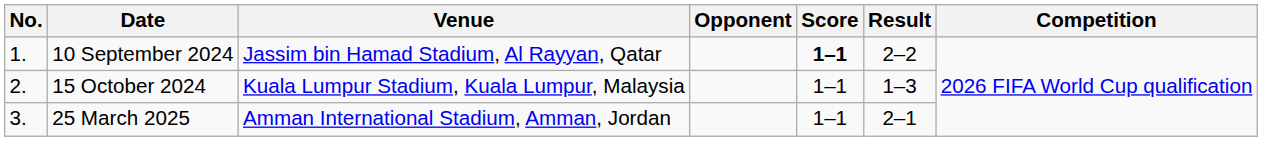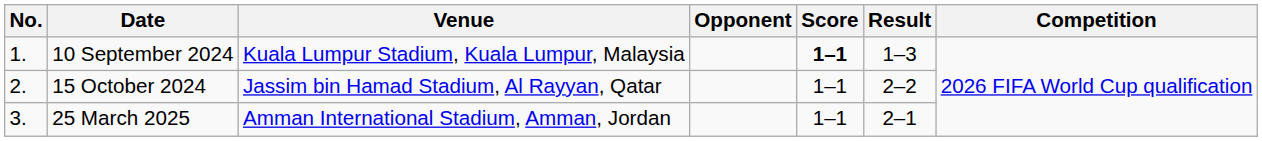10 September 2024 | Venue: Jassim bin Hamad Stadium, Al Rayyan, Qatar -> Kuala Lumpur Stadium, Kuala Lumpur, Malaysia
10 September 2024 | Result: 2–2 -> 1–3
15 October 2024 | Venue: Kuala Lumpur Stadium, Kuala Lumpur, Malaysia -> Jassim bin Hamad Stadium, Al Rayyan, Qatar
15 October 2024 | Result: 1–3 -> 2–2
